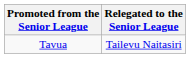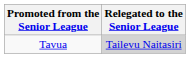Tavua | Relegated to the Senior League: no background -> lightgrey background
